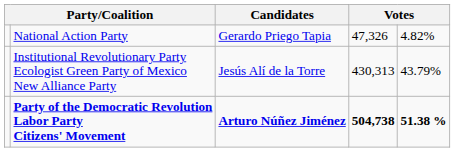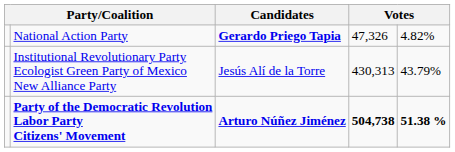National Action Party | Candidates: normal -> bold
